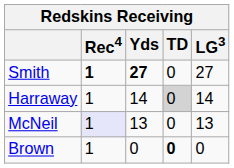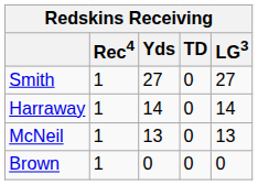Smith | Rec4: bold -> normal
Smith | Yds: bold -> normal
Harraway | TD: lightgrey background -> no background
McNeil | Rec4: lavender background -> no background
Brown | TD: bold -> normal
